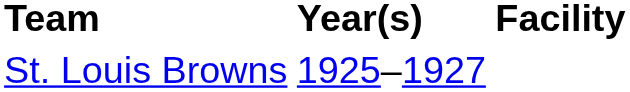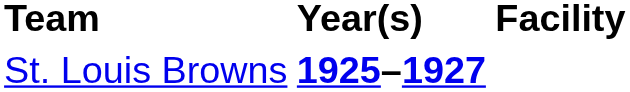St. Louis Browns | Year(s): normal -> bold
